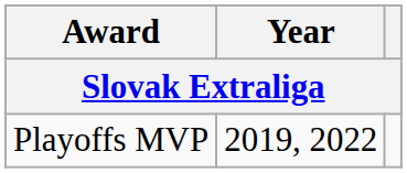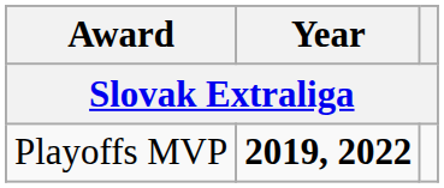Playoffs MVP | Year: normal -> bold
